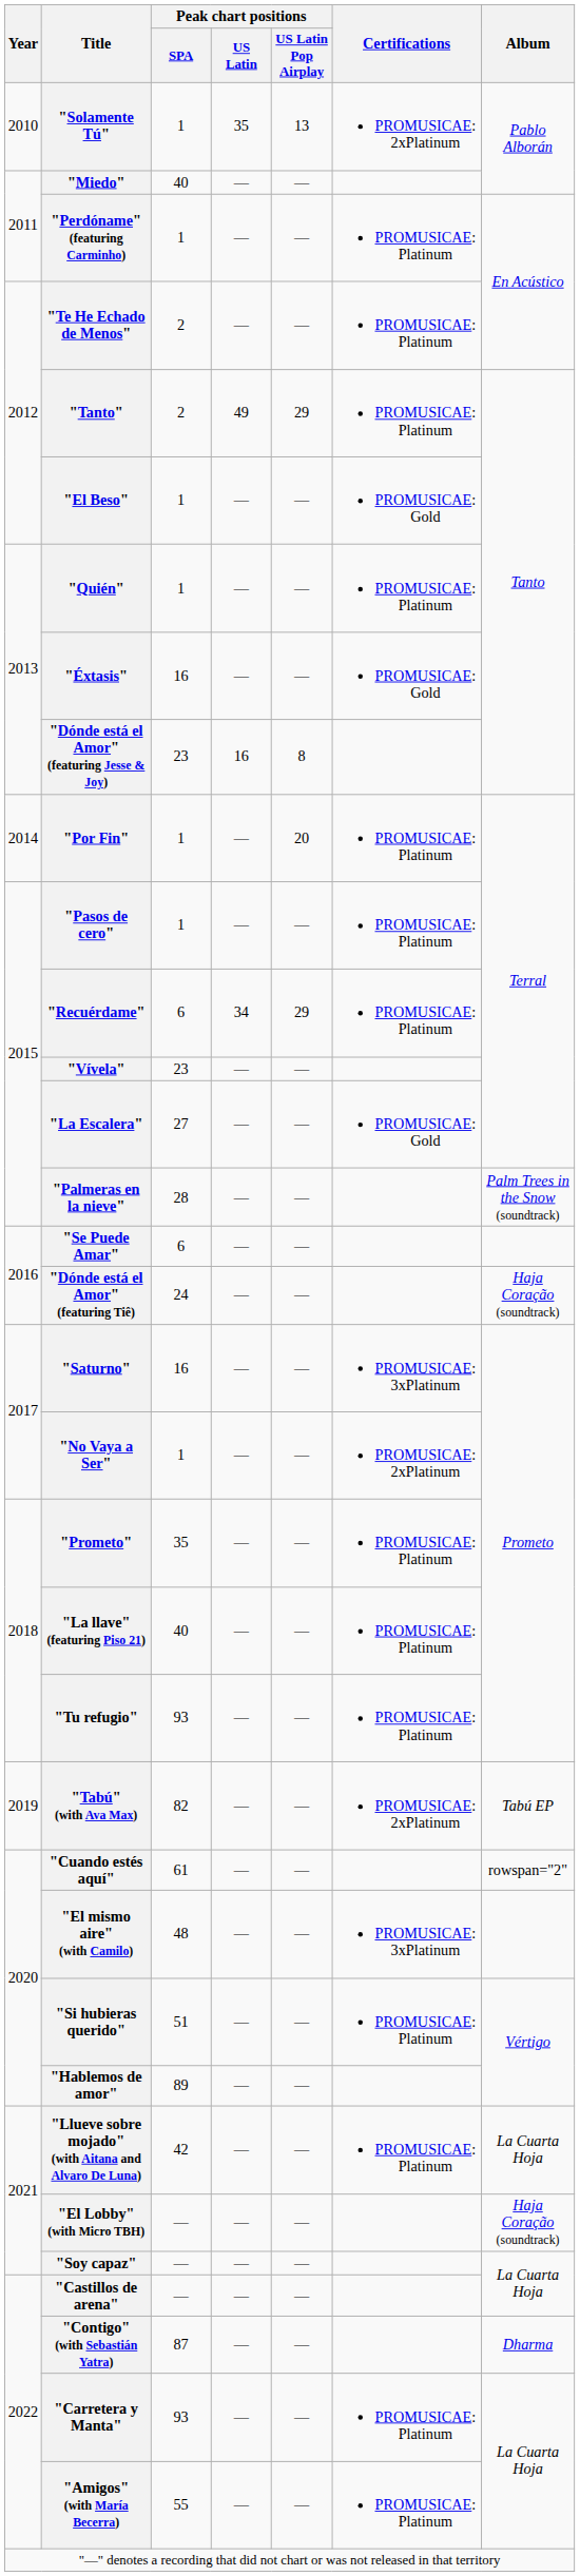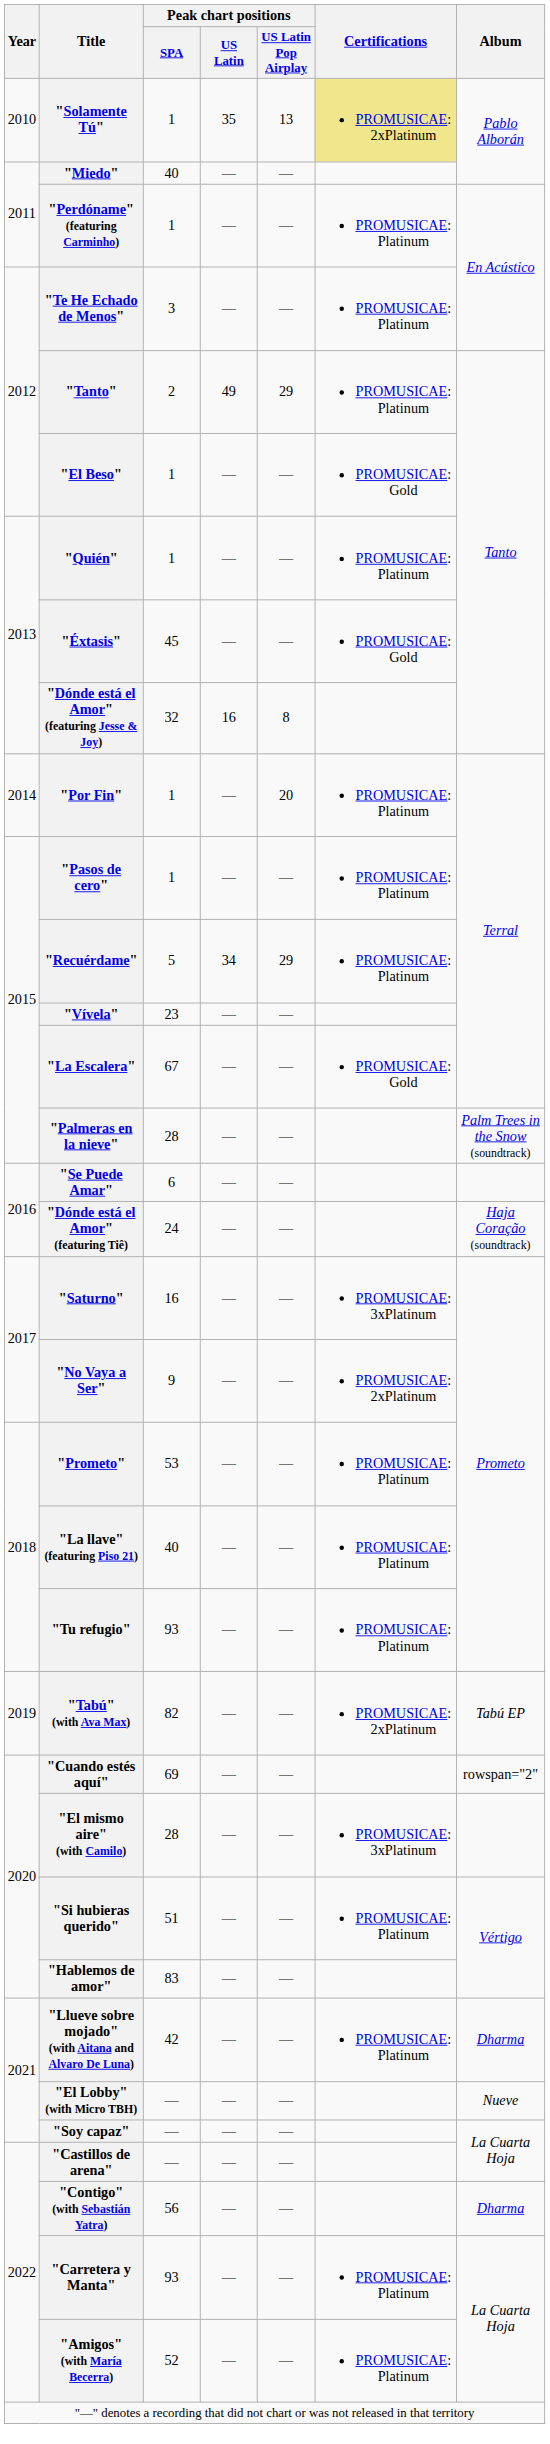"Solamente Tú" | Certifications: no background -> khaki background
"Te He Echado de Menos" | Peak chart positions / SPA: 2 -> 3
"Éxtasis" | Peak chart positions / SPA: 16 -> 45
"Dónde está el Amor" (featuring Jesse & Joy) | Peak chart positions / SPA: 23 -> 32
"Recuérdame" | Peak chart positions / SPA: 6 -> 5
"La Escalera" | Peak chart positions / SPA: 27 -> 67
"No Vaya a Ser" | Peak chart positions / SPA: 1 -> 9
"Prometo" | Peak chart positions / SPA: 35 -> 53
"Cuando estés aquí" | Peak chart positions / SPA: 61 -> 69
"El mismo aire" (with Camilo) | Peak chart positions / SPA: 48 -> 28
"Hablemos de amor" | Peak chart positions / SPA: 89 -> 83
"Llueve sobre mojado" (with Aitana and Alvaro De Luna) | Album: La Cuarta Hoja -> Dharma
"El Lobby" (with Micro TBH) | Album: Haja Coração (soundtrack) -> Nueve
"Contigo" (with Sebastián Yatra) | Peak chart positions / SPA: 87 -> 56
"Amigos" (with María Becerra) | Peak chart positions / SPA: 55 -> 52
